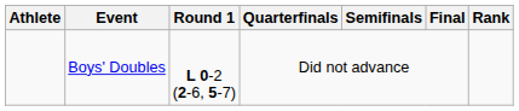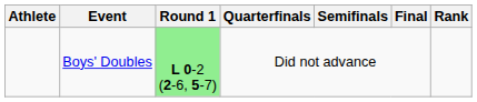Boys' Doubles | Round 1: no background -> lightgreen background
